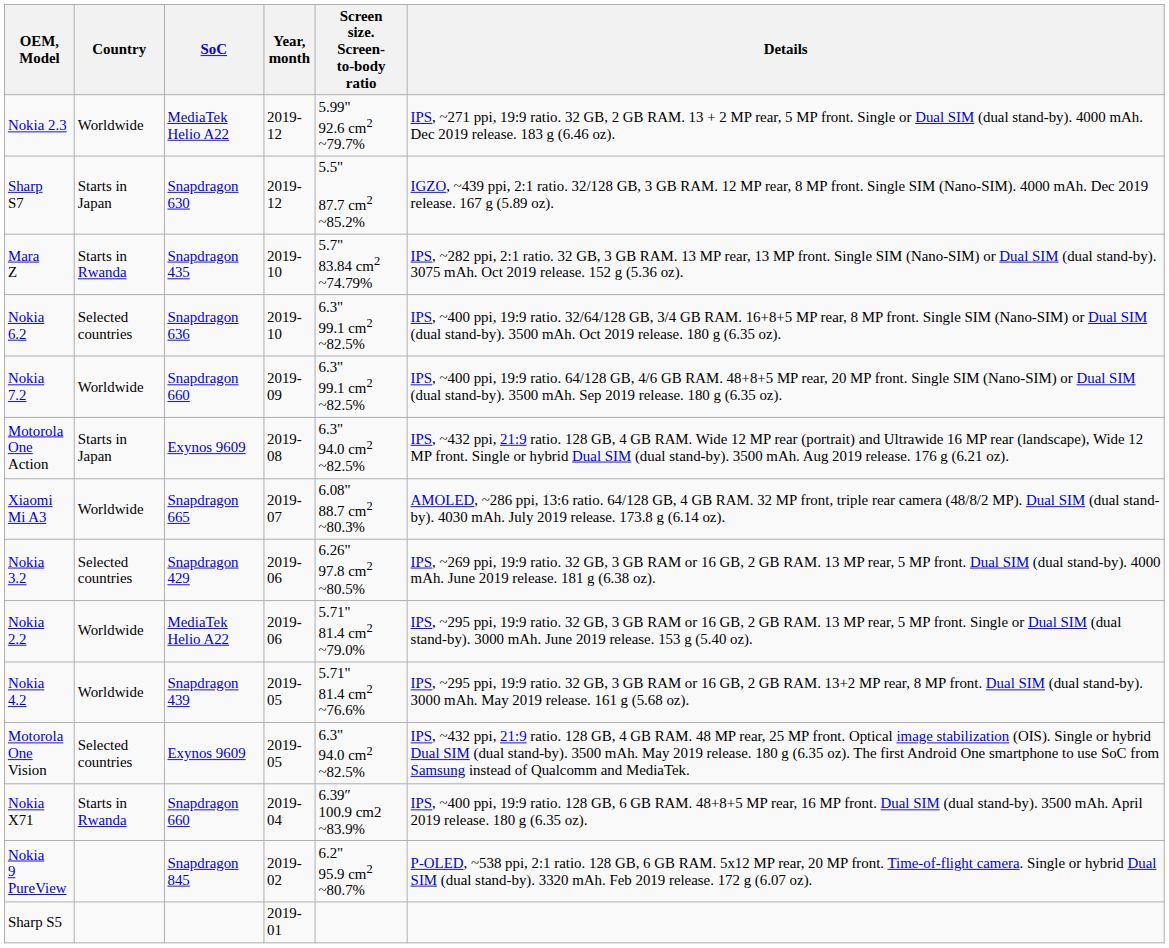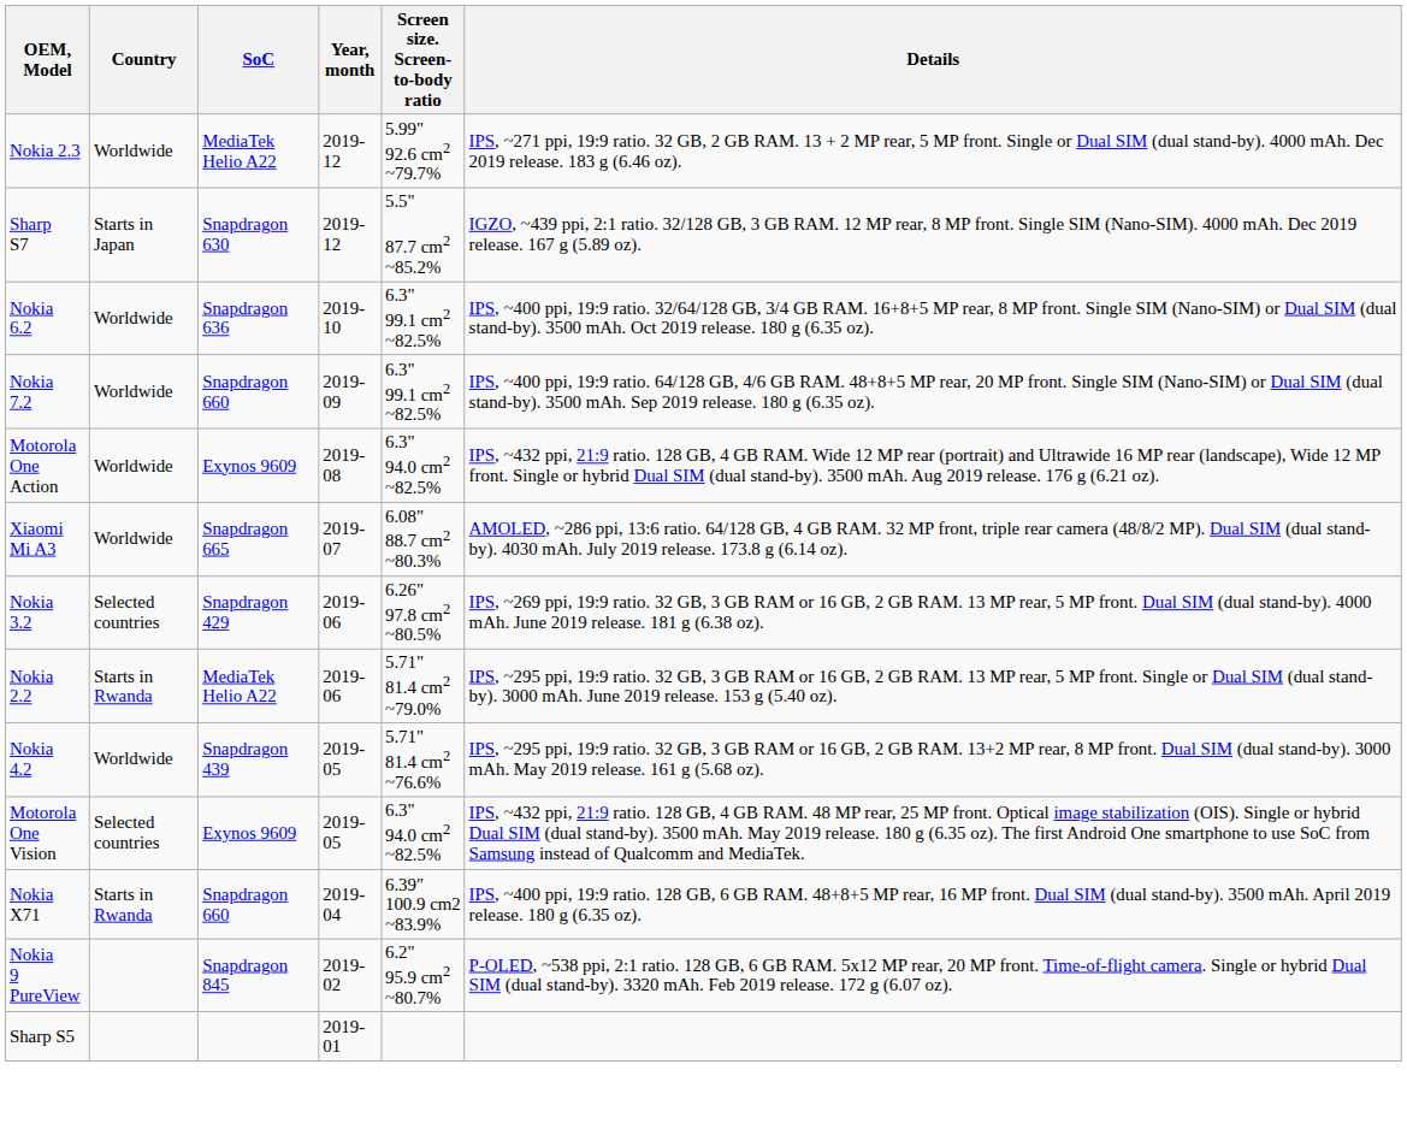- row: Mara Z | Starts in Rwanda | Snapdragon 435 | 2019-10 | 5.7" 83.84 cm2 ~74.79% | IPS, ~282 ppi, 2:1 ratio. 32 GB, 3 GB RAM. 13 MP rear, 13 MP front. Single SIM (Nano-SIM) or Dual SIM (dual stand-by). 3075 mAh. Oct 2019 release. 152 g (5.36 oz).
Nokia 6.2 | Country: Selected countries -> Worldwide
Motorola One Action | Country: Starts in Japan -> Worldwide
Nokia 2.2 | Country: Worldwide -> Starts in Rwanda
